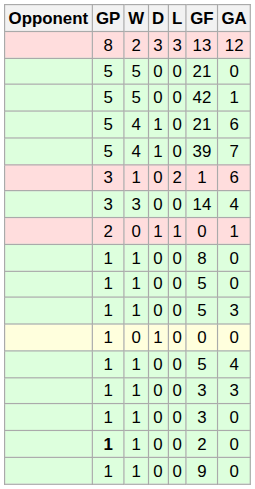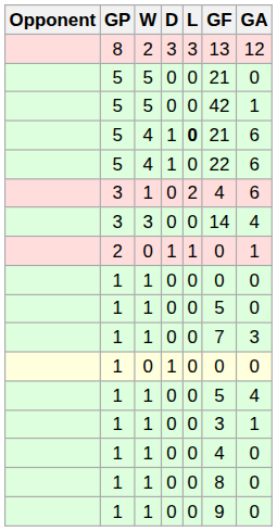row 5 | L: normal -> bold
row 6 | GF: 39 -> 22
row 6 | GA: 7 -> 6
row 7 | GF: 1 -> 4
row 10 | GF: 8 -> 0
row 12 | GF: 5 -> 7
row 15 | GA: 3 -> 1
row 16 | GF: 3 -> 4
row 17 | GP: bold -> normal
row 17 | GF: 2 -> 8
